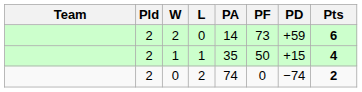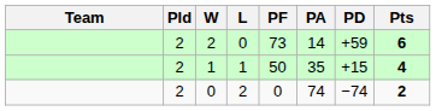columns swapped: PF <-> PA
